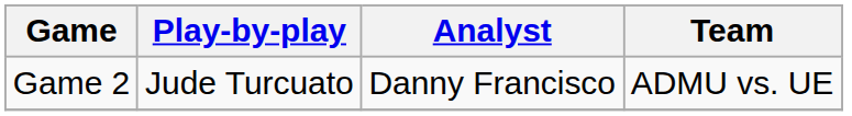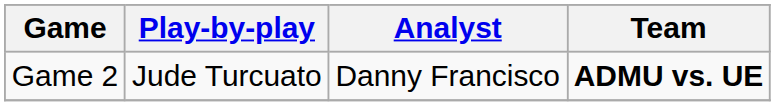Game 2 | Team: normal -> bold
